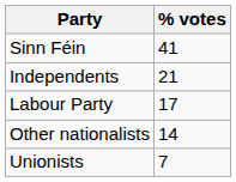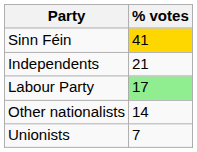Sinn Féin | % votes: no background -> gold background
Labour Party | % votes: no background -> lightgreen background
